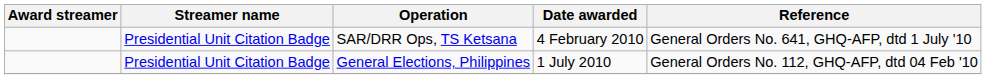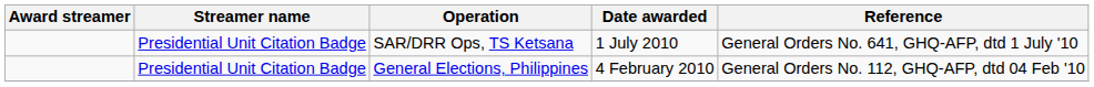SAR/DRR Ops, TS Ketsana | Date awarded: 4 February 2010 -> 1 July 2010
General Elections, Philippines | Date awarded: 1 July 2010 -> 4 February 2010
